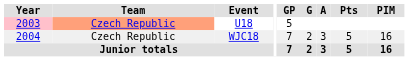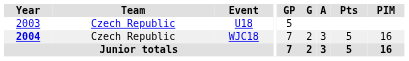U18 | Year: pink background -> no background
U18 | Team: lightsalmon background -> no background
WJC18 | Year: normal -> bold
